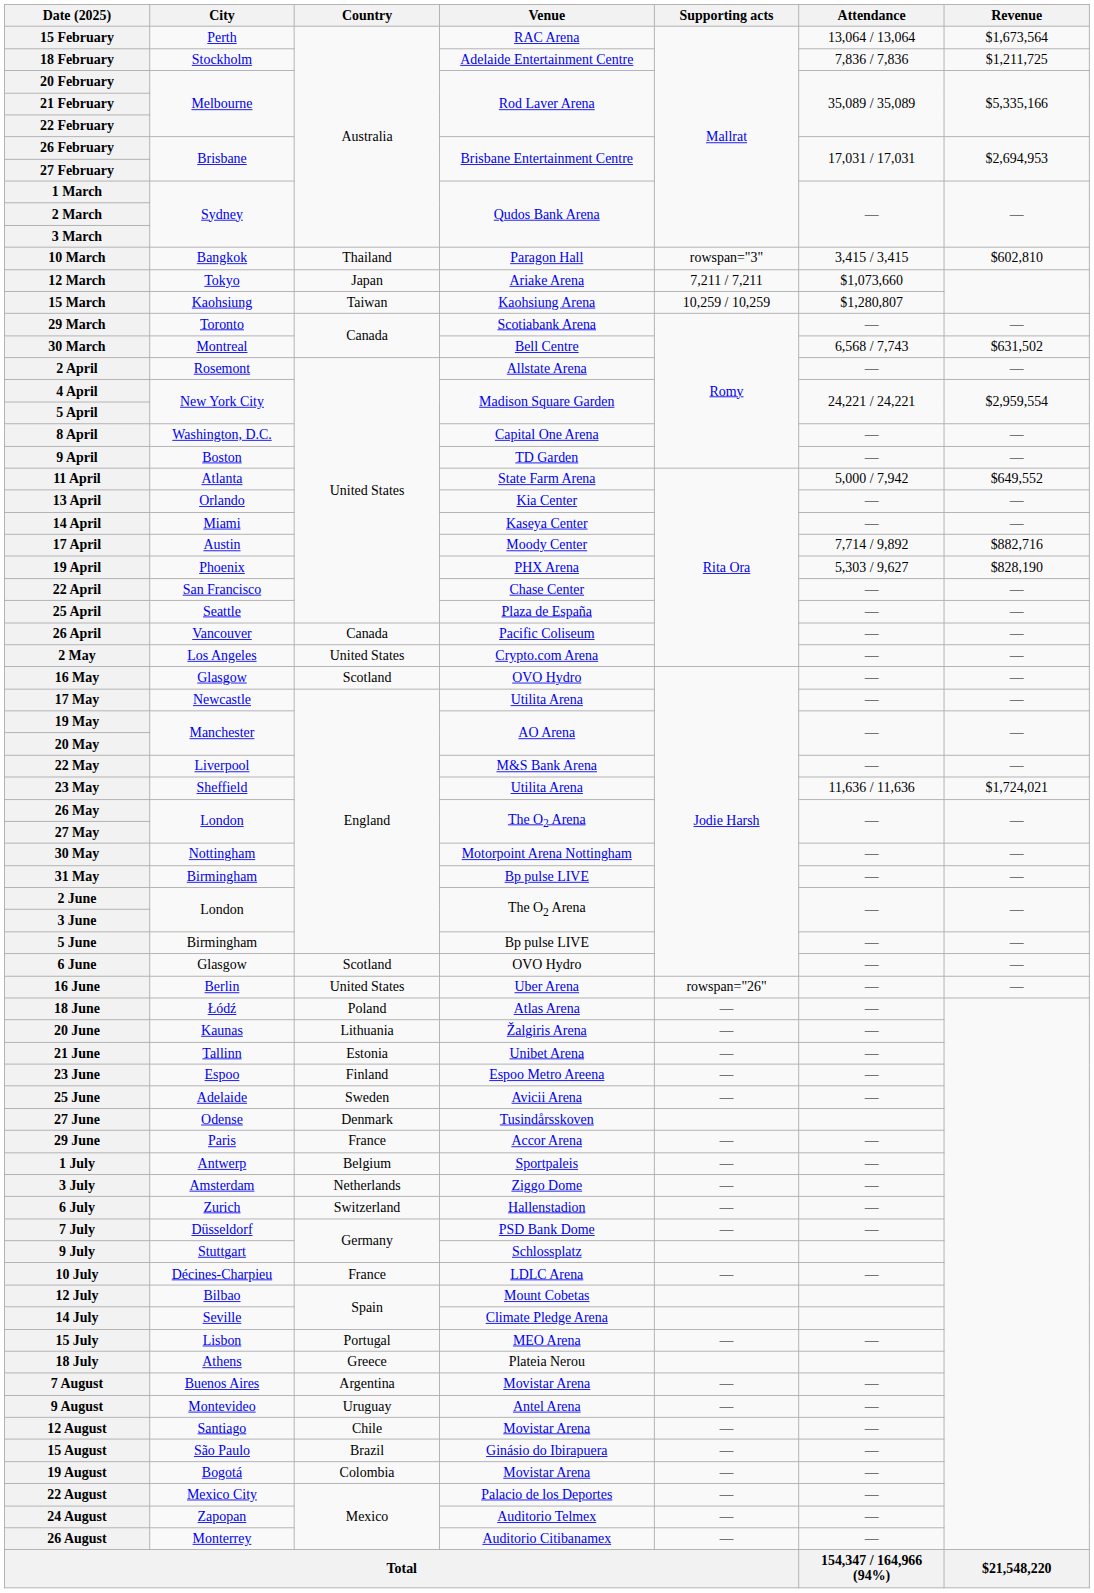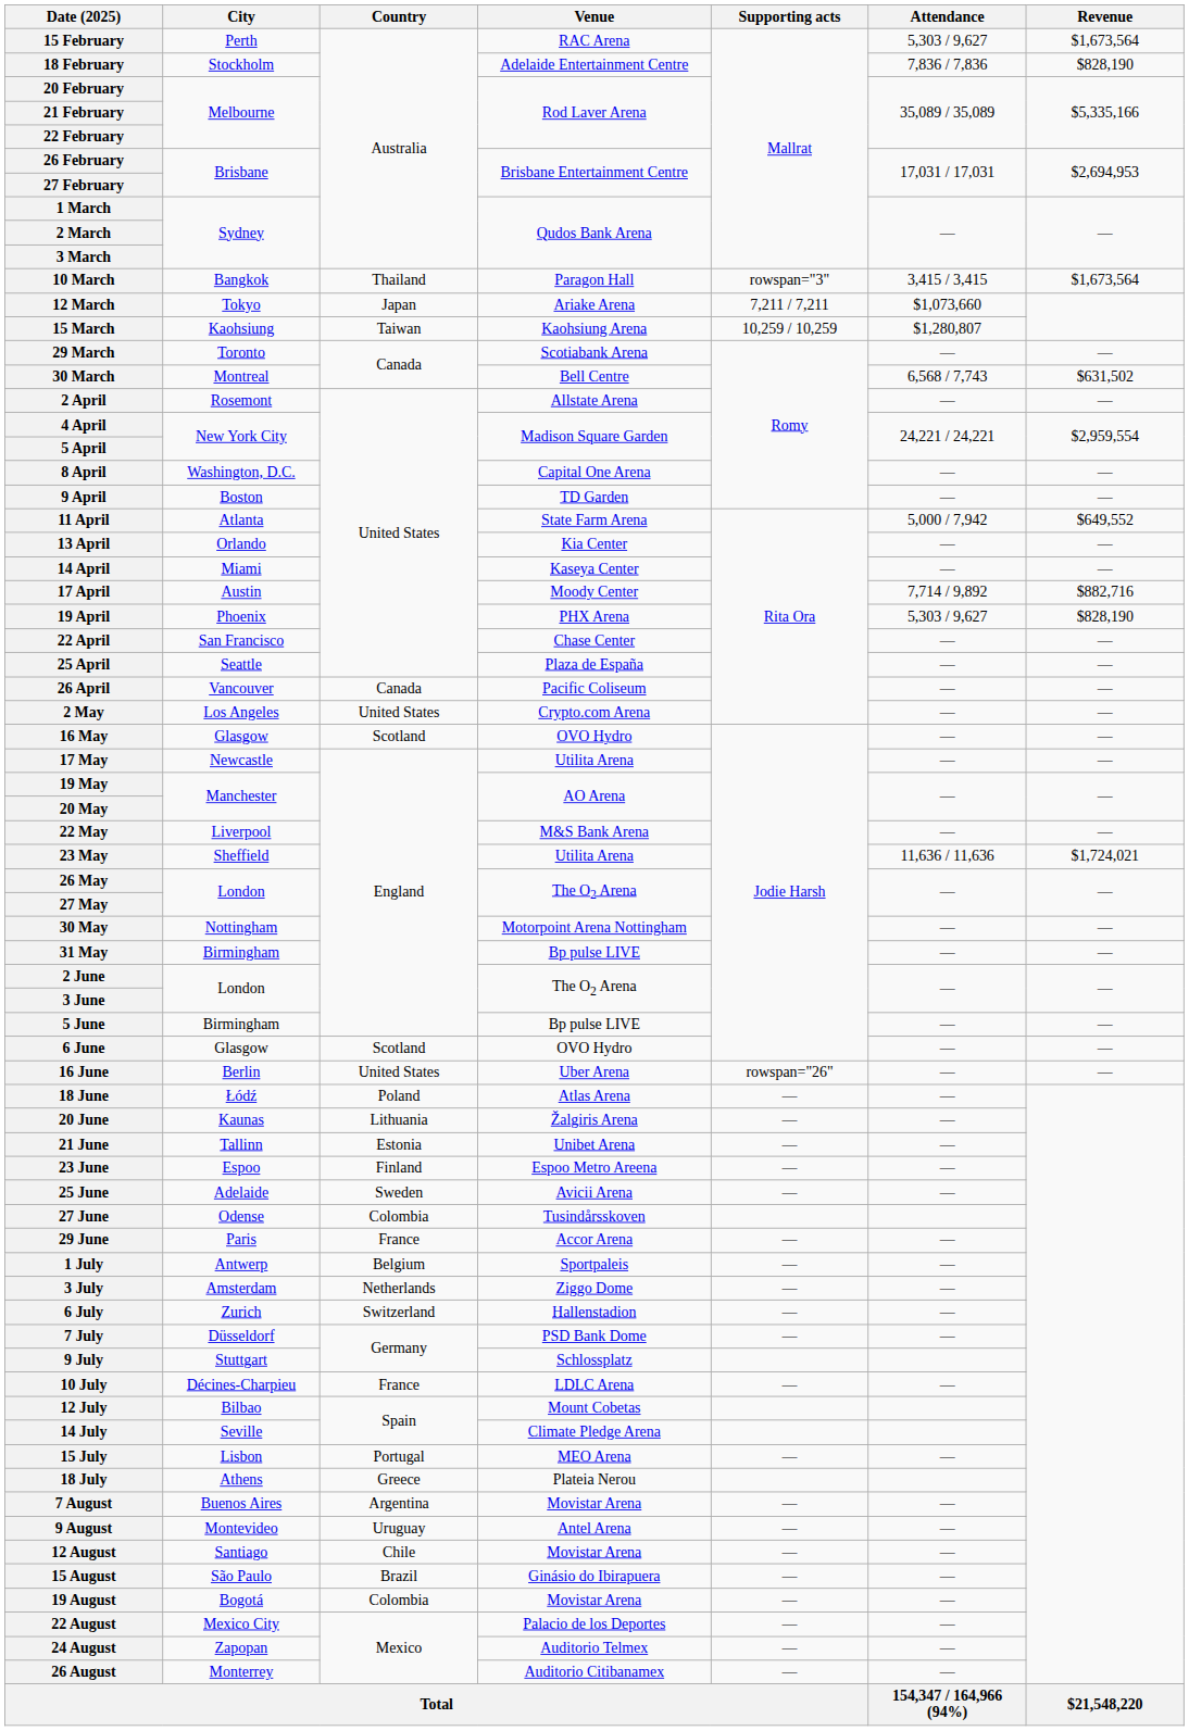15 February | Attendance: 13,064 / 13,064 -> 5,303 / 9,627
18 February | Revenue: $1,211,725 -> $828,190
10 March | Revenue: $602,810 -> $1,673,564
27 June | Country: Denmark -> Colombia
